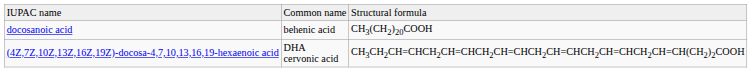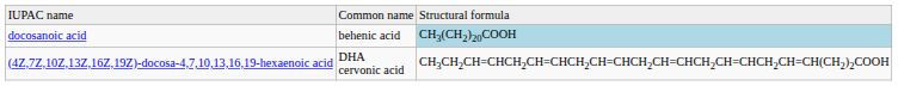docosanoic acid | column 3: no background -> lightblue background
